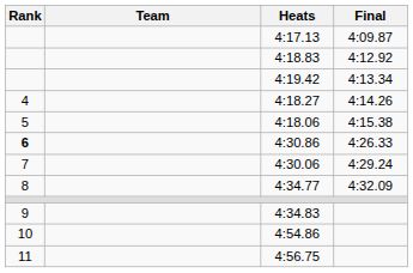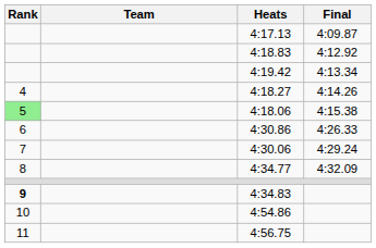4:18.06 | Rank: no background -> lightgreen background
4:30.86 | Rank: bold -> normal
4:34.83 | Rank: normal -> bold
